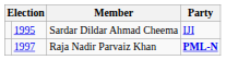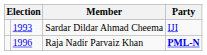Sardar Dildar Ahmad Cheema | column 2: 1995 -> 1993
Raja Nadir Parvaiz Khan | column 2: 1997 -> 1996
